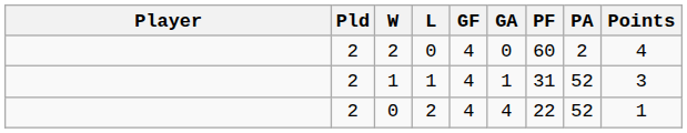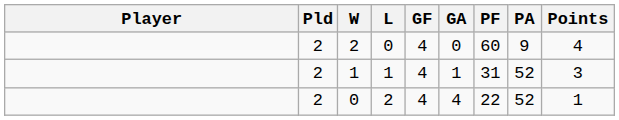row 2 | PA: 2 -> 9
